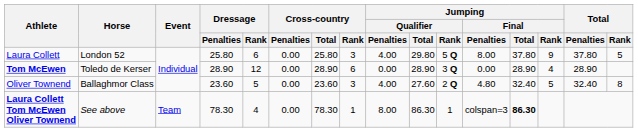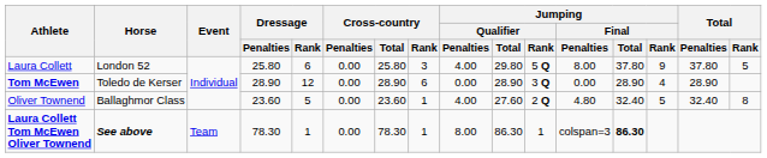Oliver Townend | Cross-country / Rank: 3 -> 1
Laura Collett Tom McEwen Oliver Townend | Horse: normal -> bold
Laura Collett Tom McEwen Oliver Townend | Dressage / Rank: 4 -> 1
